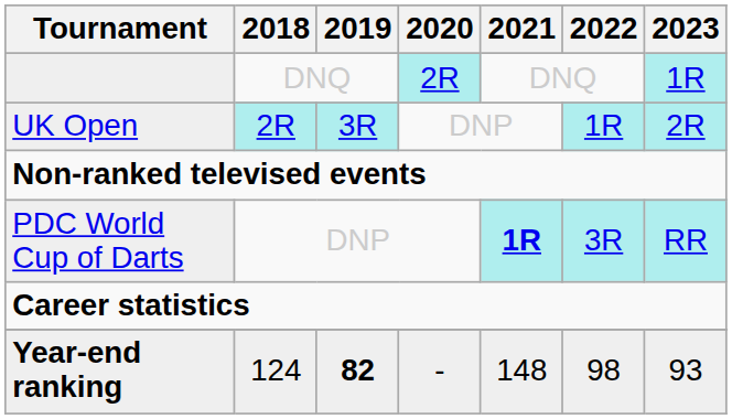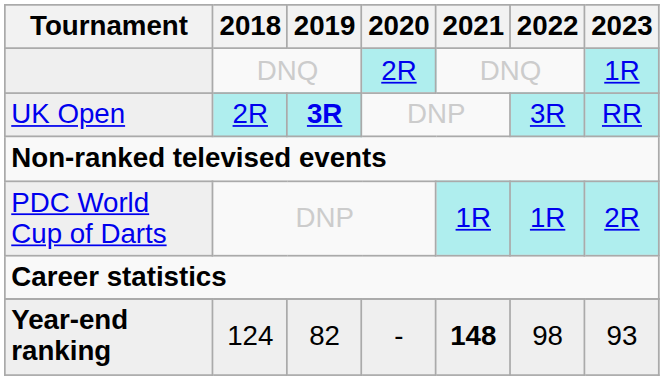UK Open | 2019: normal -> bold
UK Open | 2022: 1R -> 3R
UK Open | 2023: 2R -> RR
PDC World Cup of Darts | 2021: bold -> normal
PDC World Cup of Darts | 2022: 3R -> 1R
PDC World Cup of Darts | 2023: RR -> 2R
Year-end ranking | 2019: bold -> normal
Year-end ranking | 2021: normal -> bold
